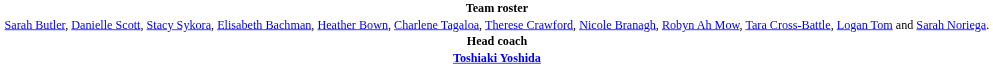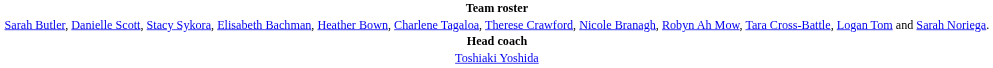row 4 | column 1: bold -> normal
